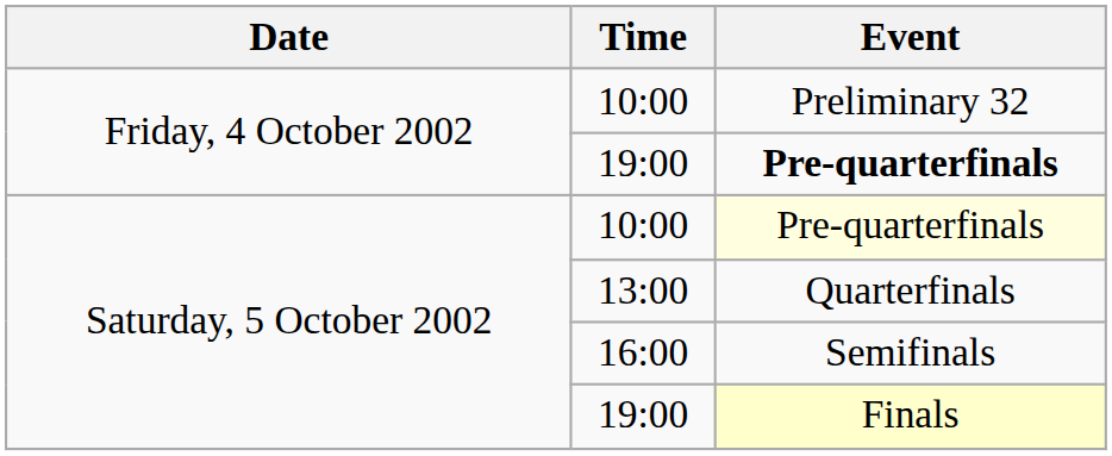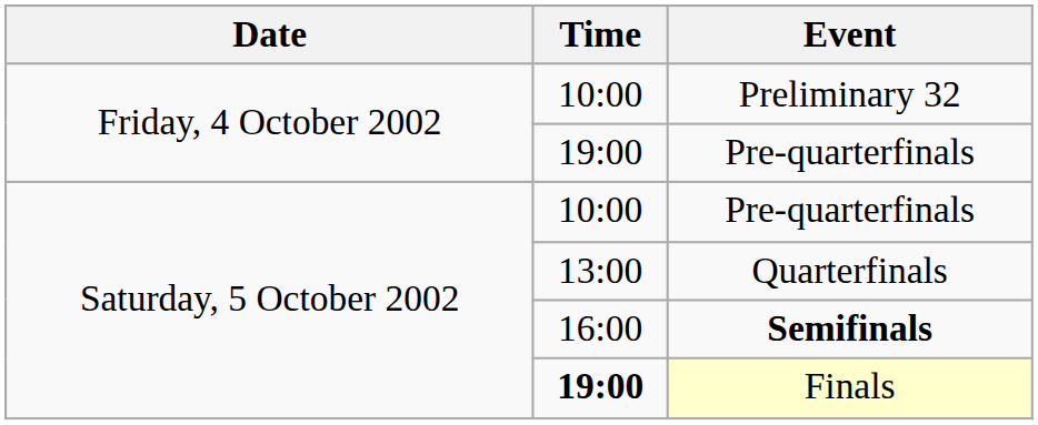19:00 / Pre-quarterfinals | Event: bold -> normal
10:00 / Pre-quarterfinals | Event: lightyellow background -> no background
Semifinals | Event: normal -> bold
Finals | Time: normal -> bold
